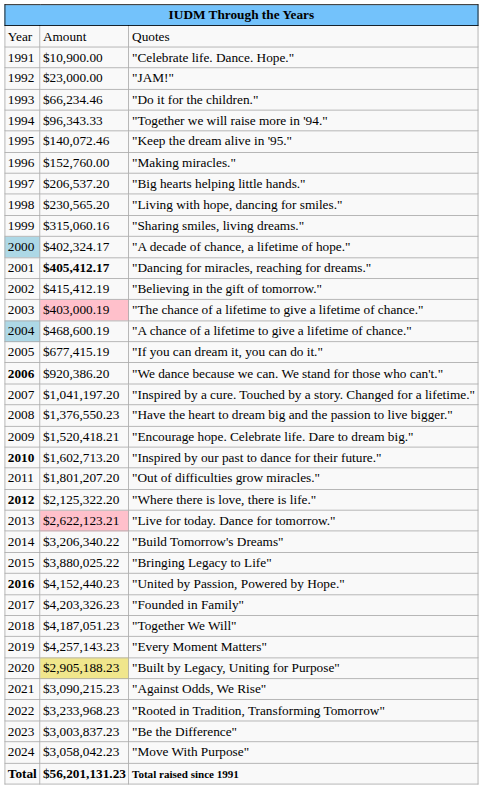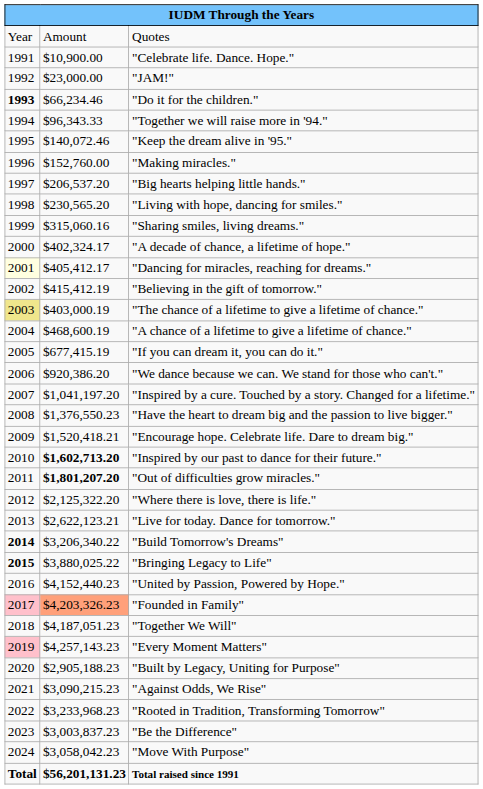"Do it for the children." | column 1: normal -> bold
"A decade of chance, a lifetime of hope." | column 1: lightblue background -> no background
"Dancing for miracles, reaching for dreams." | column 1: no background -> lightyellow background
"Dancing for miracles, reaching for dreams." | column 2: bold -> normal
"The chance of a lifetime to give a lifetime of chance." | column 1: no background -> khaki background
"The chance of a lifetime to give a lifetime of chance." | column 2: pink background -> no background
"A chance of a lifetime to give a lifetime of chance." | column 1: lightblue background -> no background
"We dance because we can. We stand for those who can't." | column 1: bold -> normal
"Inspired by our past to dance for their future." | column 1: bold -> normal
"Inspired by our past to dance for their future." | column 2: normal -> bold
"Out of difficulties grow miracles." | column 2: normal -> bold
"Where there is love, there is life." | column 1: bold -> normal
"Live for today. Dance for tomorrow." | column 2: pink background -> no background
"Build Tomorrow's Dreams" | column 1: normal -> bold
"Bringing Legacy to Life" | column 1: normal -> bold
"United by Passion, Powered by Hope." | column 1: bold -> normal
"Founded in Family" | column 1: no background -> pink background
"Founded in Family" | column 2: no background -> lightsalmon background
"Every Moment Matters" | column 1: no background -> pink background
"Built by Legacy, Uniting for Purpose" | column 2: khaki background -> no background
